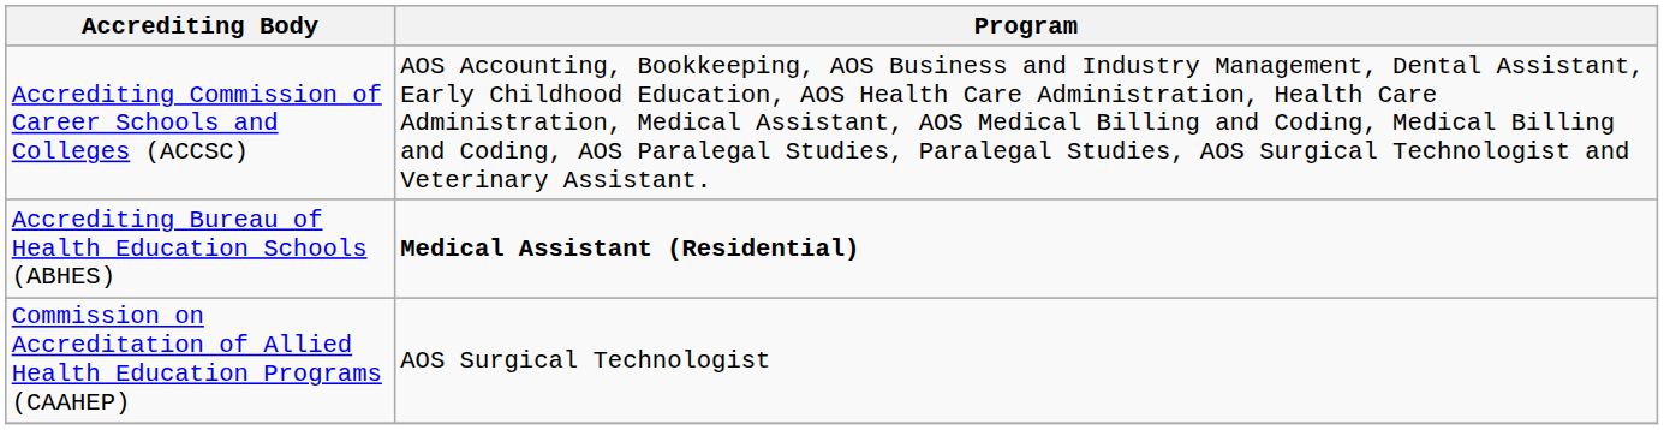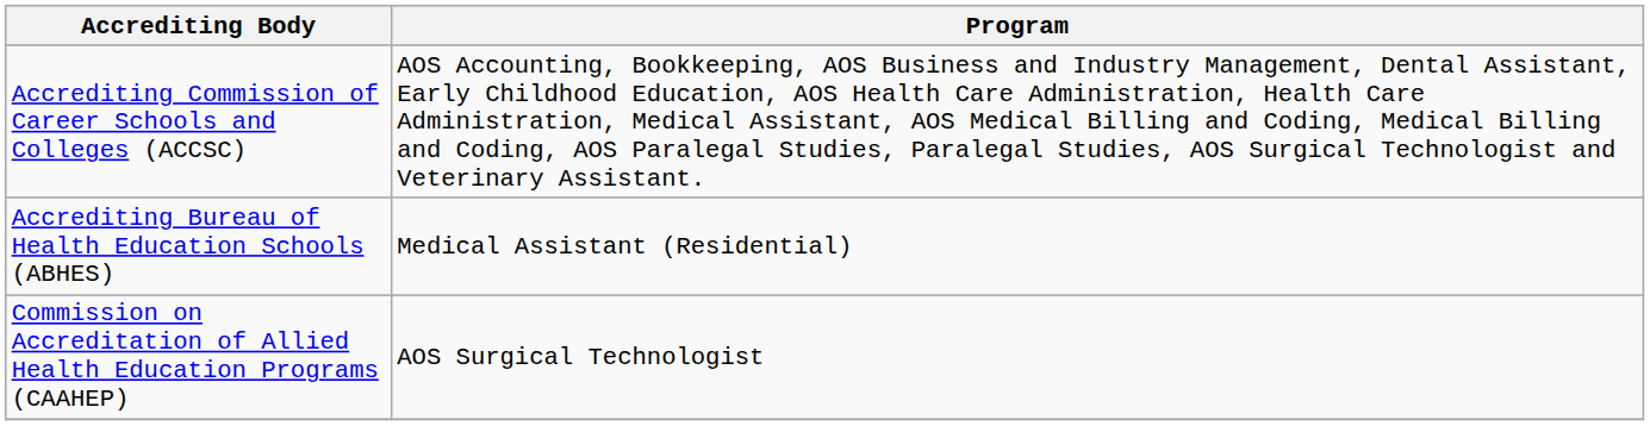Accrediting Bureau of Health Education Schools (ABHES) | Program: bold -> normal
